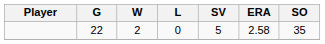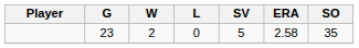row 2 | G: 22 -> 23
